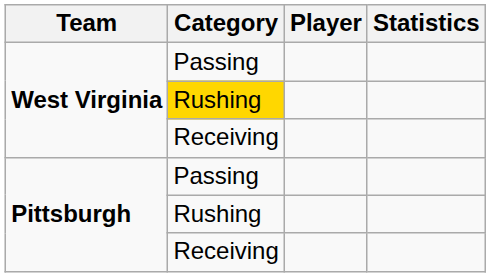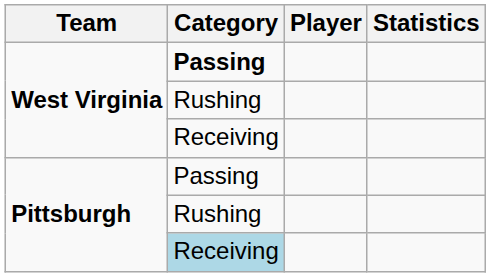West Virginia / Passing | Category: normal -> bold
West Virginia / Rushing | Category: gold background -> no background
Pittsburgh / Receiving | Category: no background -> lightblue background
